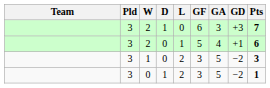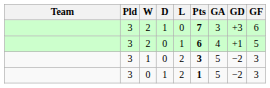columns swapped: GF <-> Pts
